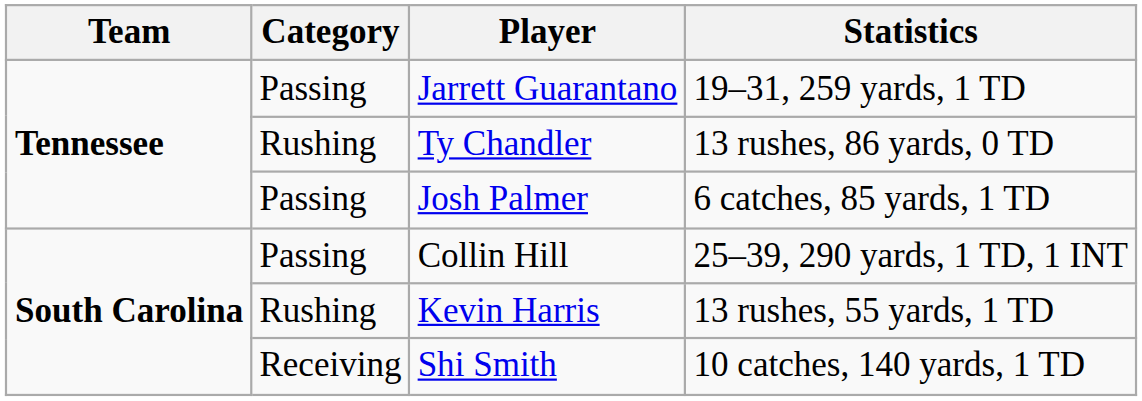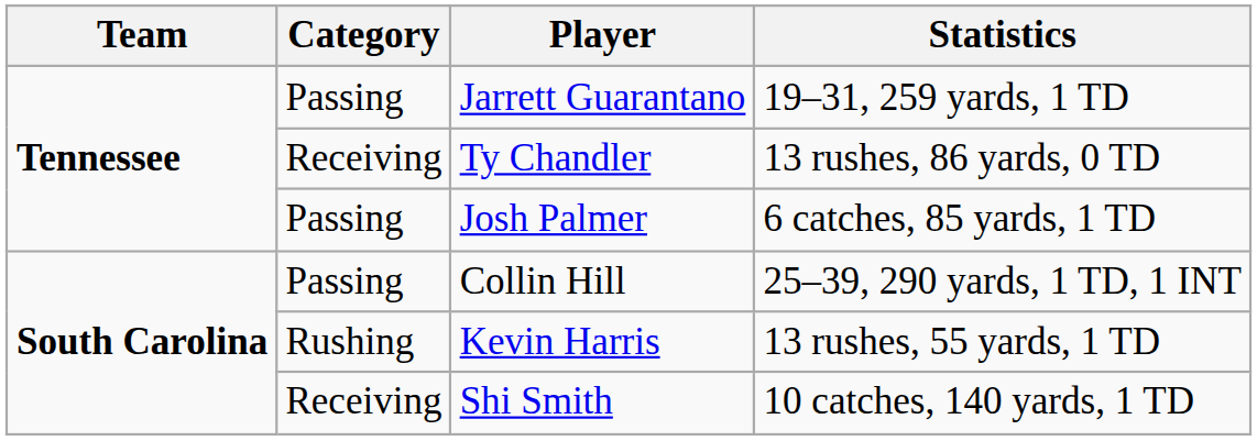Ty Chandler | Category: Rushing -> Receiving
